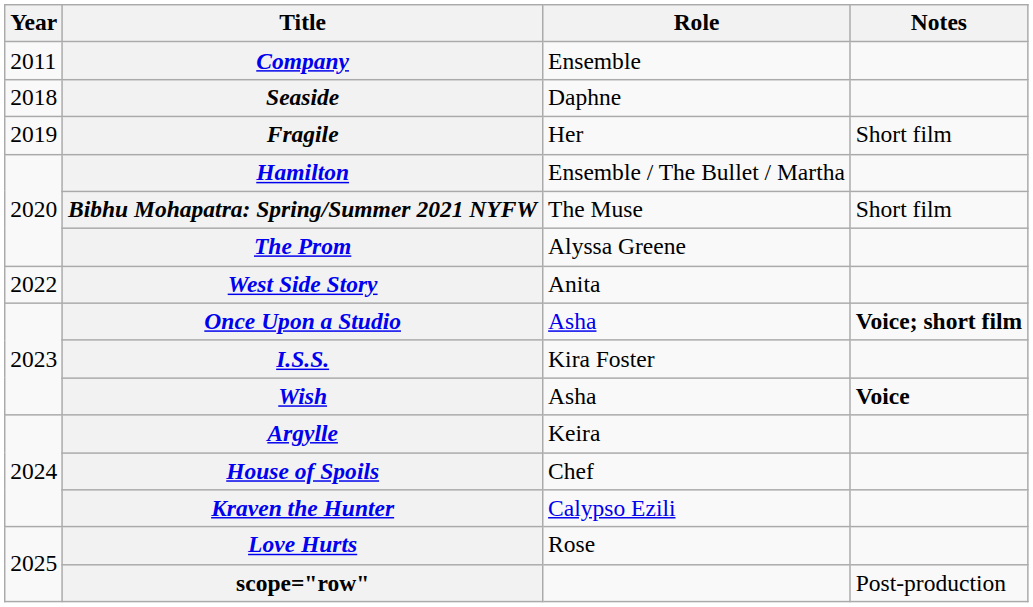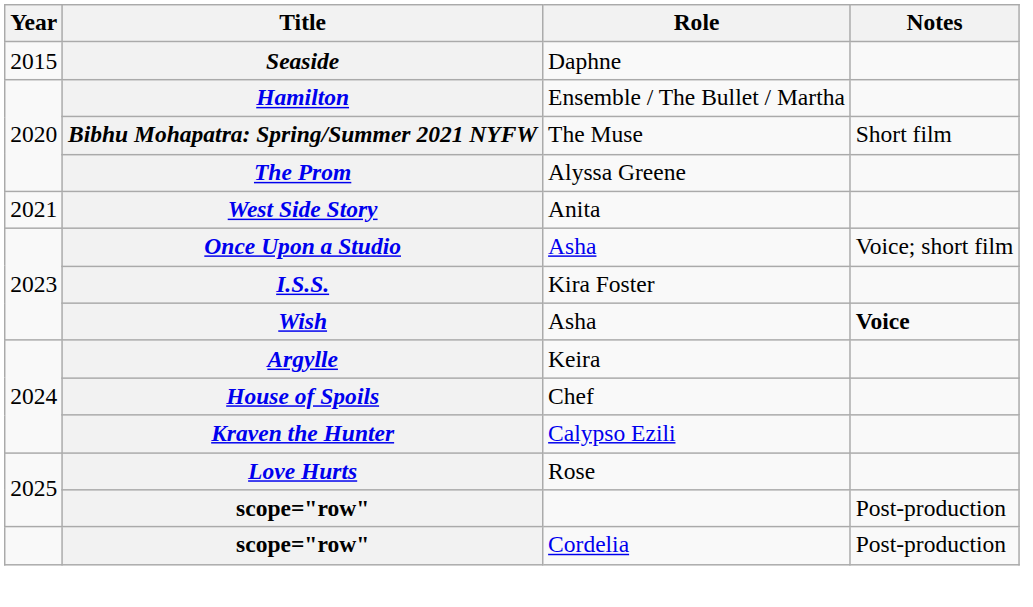- row: 2011 | Company | Ensemble
Seaside | Year: 2018 -> 2015
- row: 2019 | Fragile | Her | Short film
West Side Story | Year: 2022 -> 2021
Once Upon a Studio | Notes: bold -> normal
+ row: scope="row" | Cordelia | Post-production
